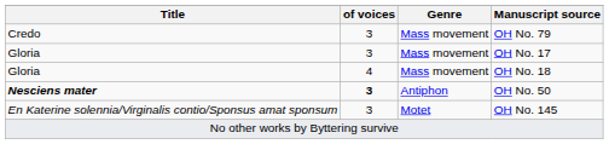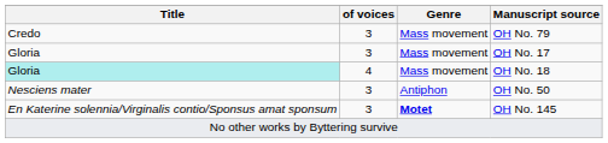OH No. 18 | Title: no background -> paleturquoise background
OH No. 50 | Title: bold -> normal
OH No. 50 | of voices: bold -> normal
OH No. 145 | Genre: normal -> bold
